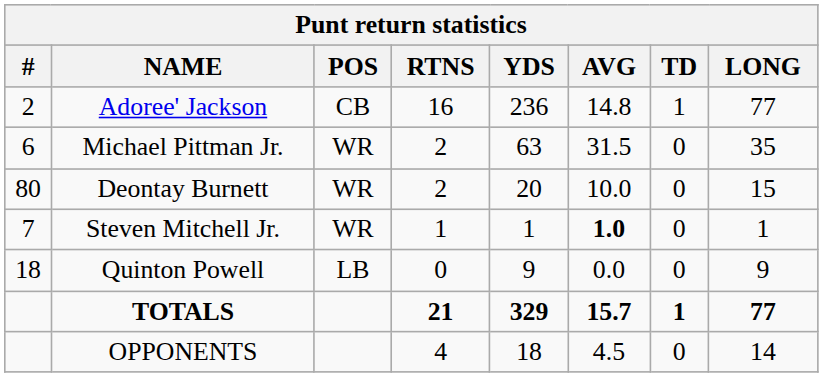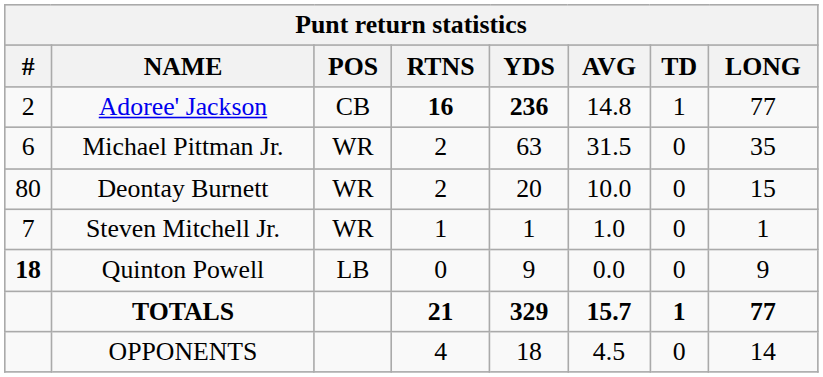Adoree' Jackson | RTNS: normal -> bold
Adoree' Jackson | YDS: normal -> bold
Steven Mitchell Jr. | AVG: bold -> normal
Quinton Powell | #: normal -> bold
